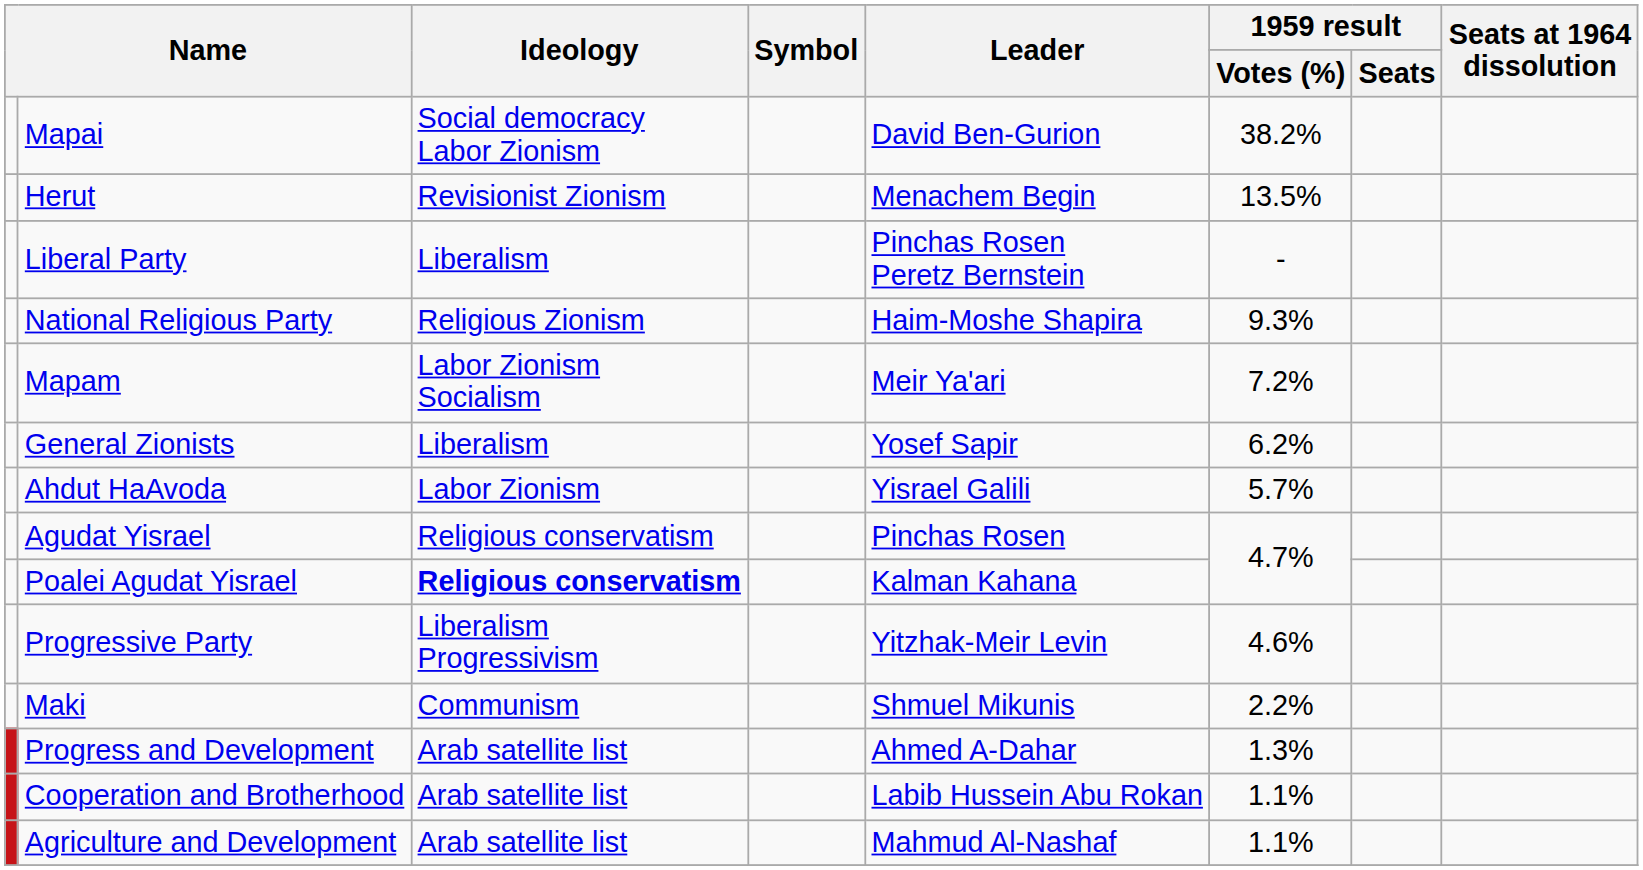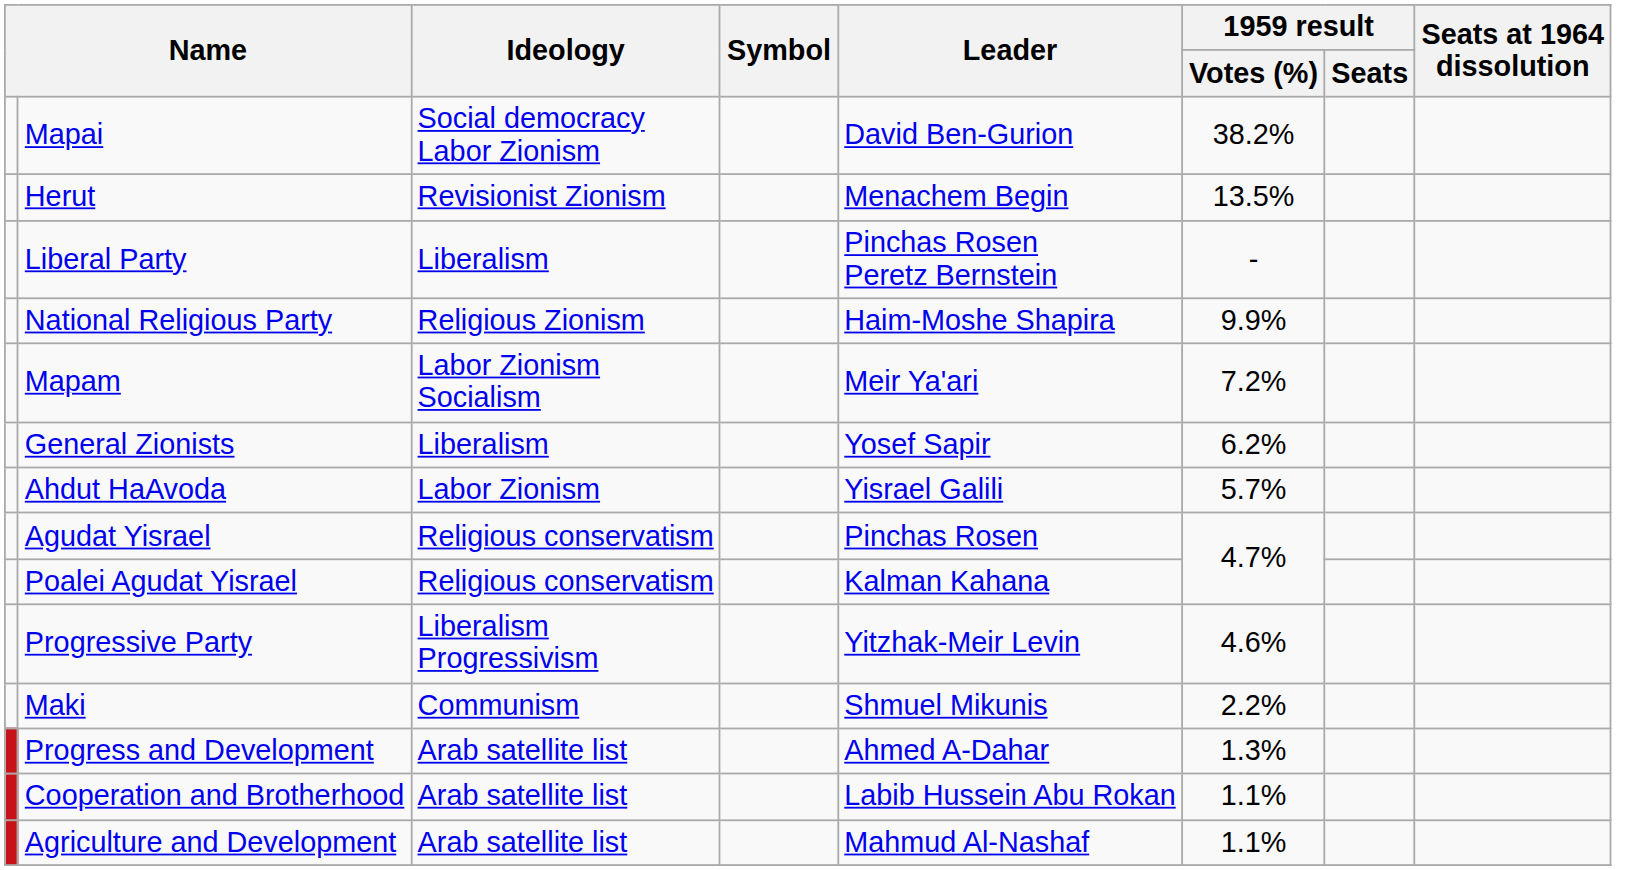National Religious Party | 1959 result / Votes (%): 9.3% -> 9.9%
Poalei Agudat Yisrael | Ideology: bold -> normal
